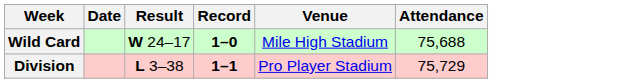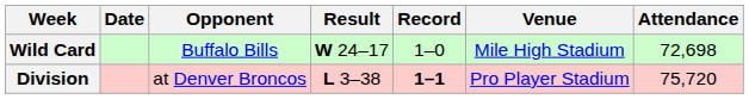+ column: Opponent | Buffalo Bills | at Denver Broncos
Wild Card | Record: bold -> normal
Wild Card | Attendance: 75,688 -> 72,698
Division | Attendance: 75,729 -> 75,720
